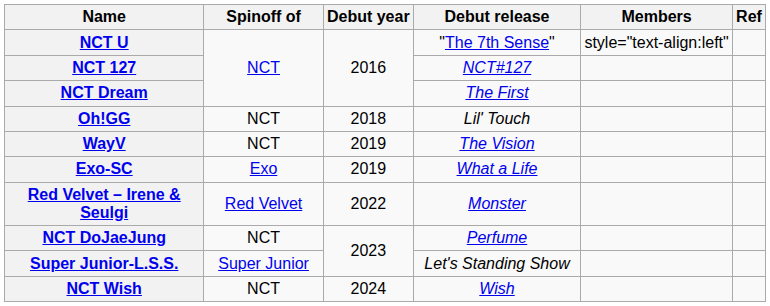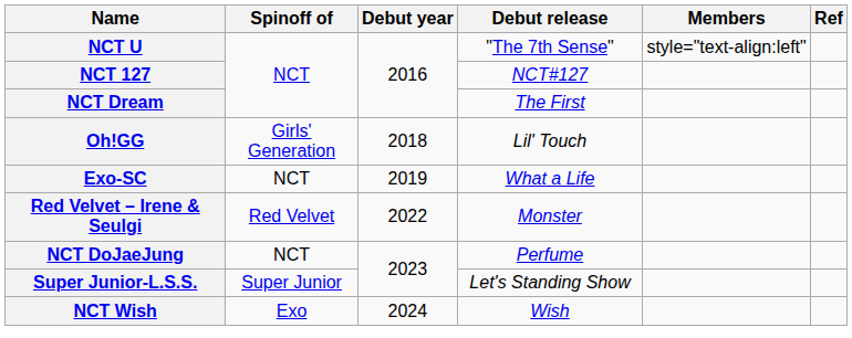Oh!GG | Spinoff of: NCT -> Girls' Generation
- row: WayV | NCT | 2019 | The Vision
Exo-SC | Spinoff of: Exo -> NCT
NCT Wish | Spinoff of: NCT -> Exo
